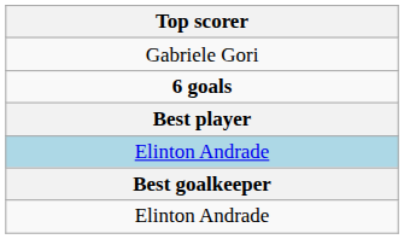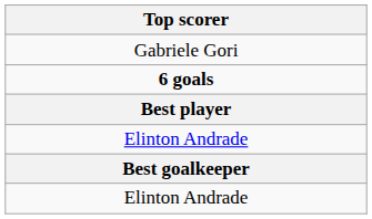row 5 | column 1: lightblue background -> no background
